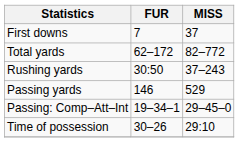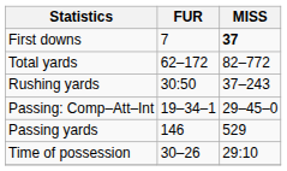First downs | MISS: normal -> bold
rows swapped: Passing yards <-> Passing: Comp–Att–Int
